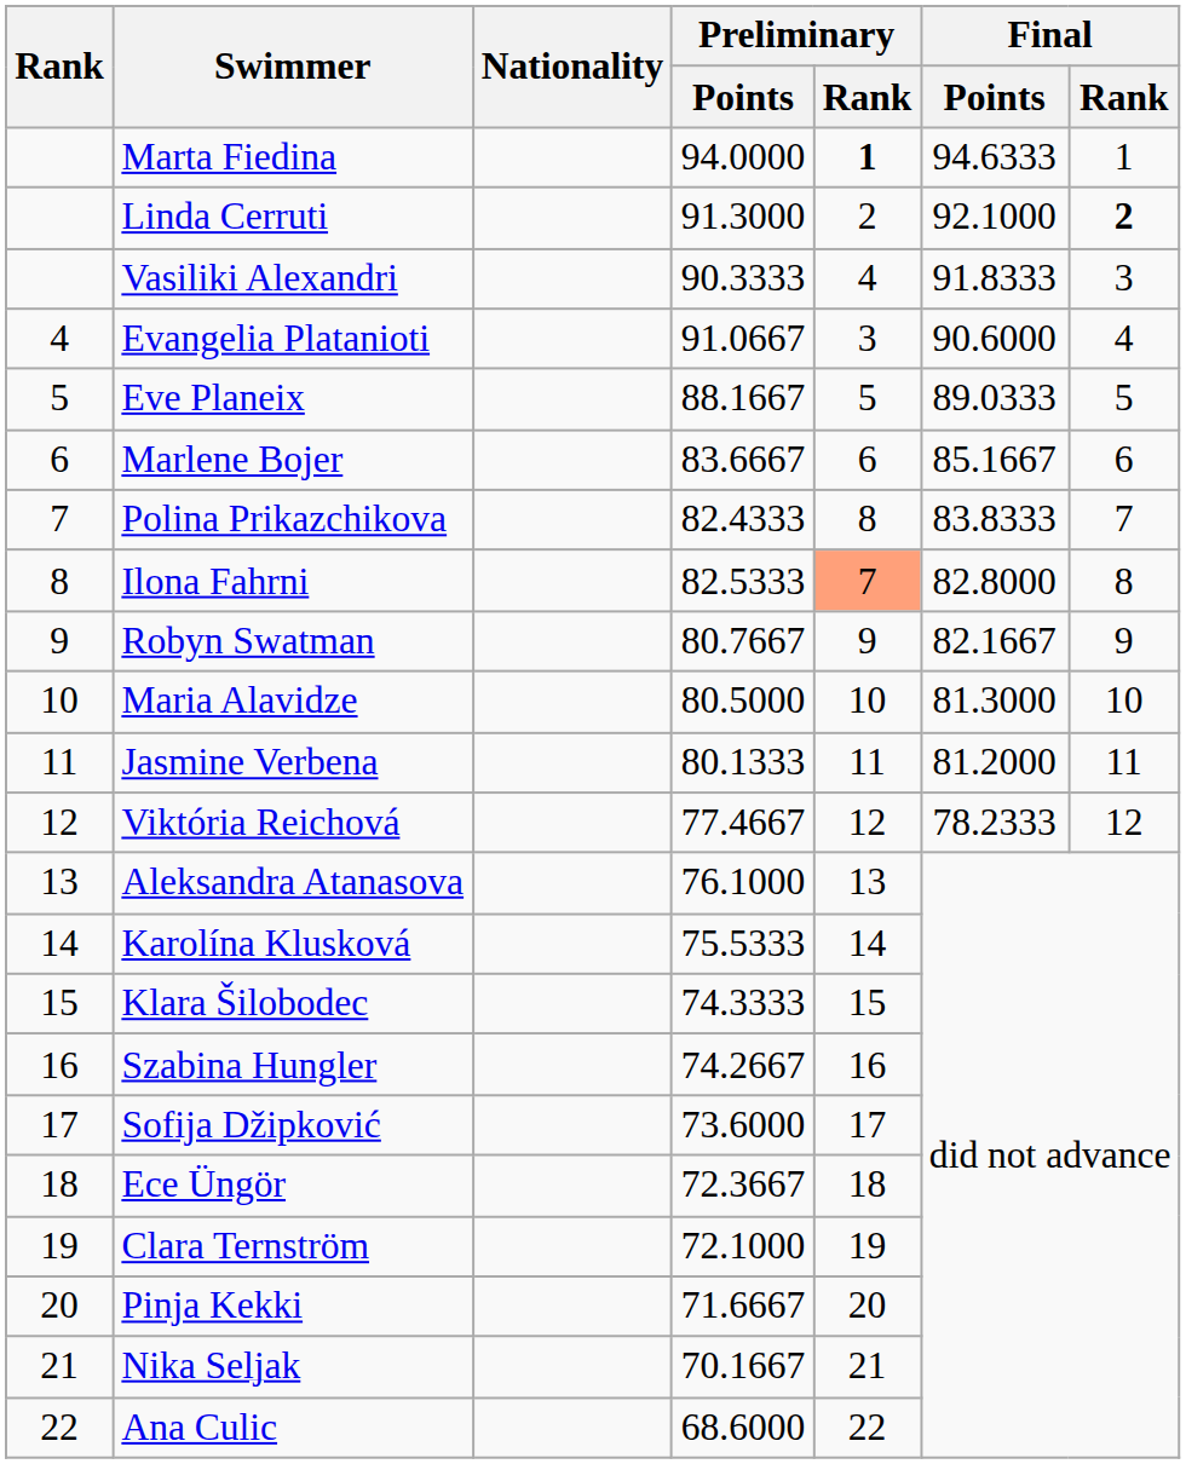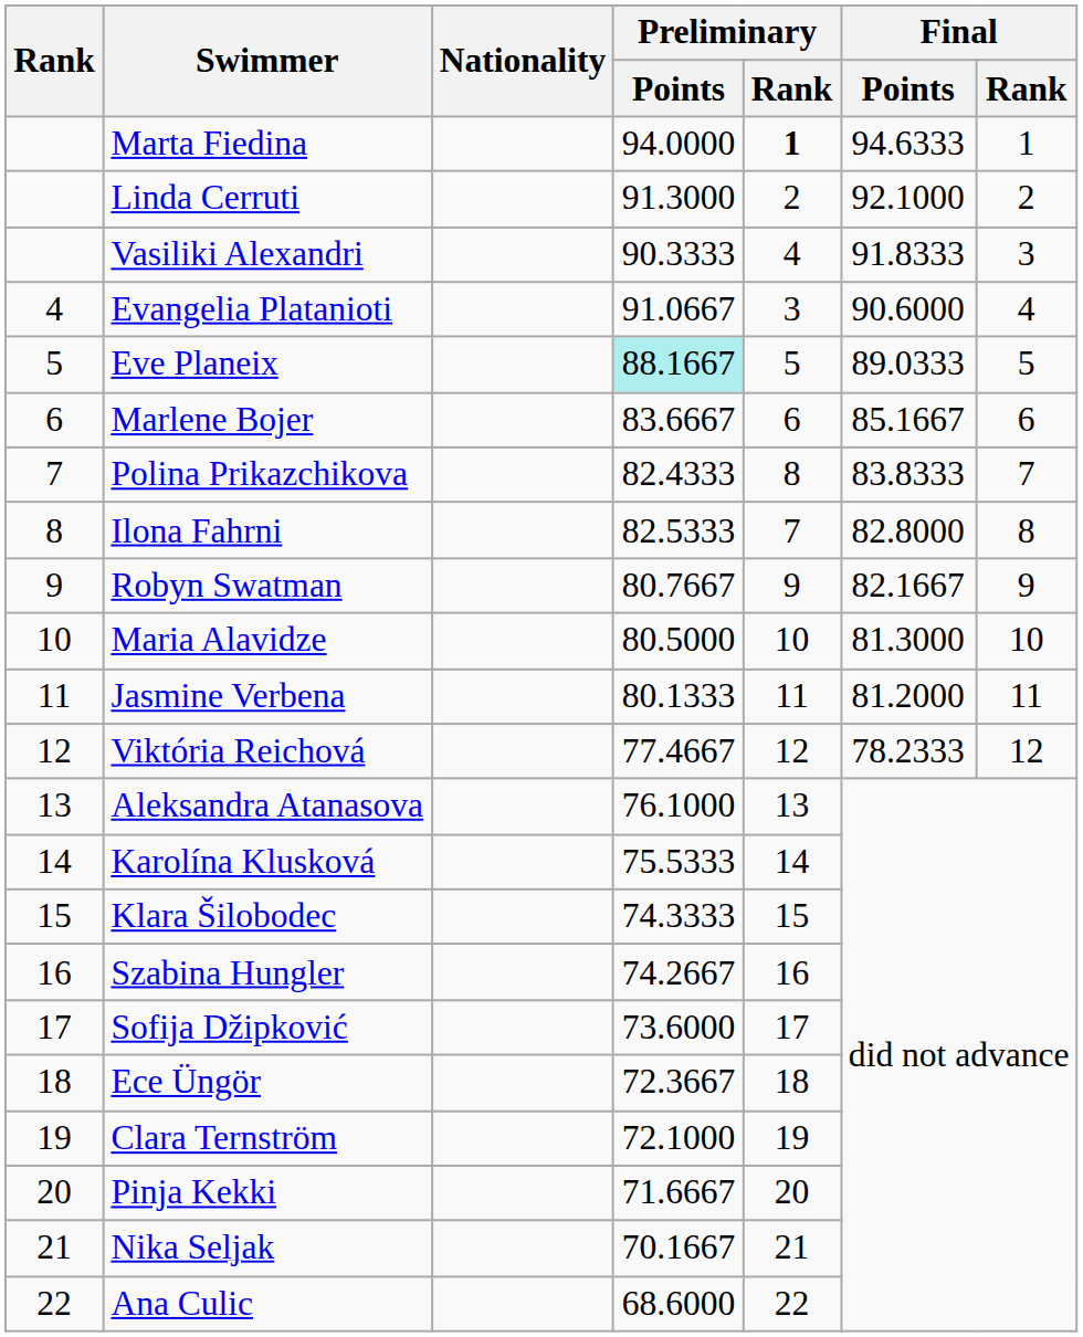Linda Cerruti | Final / Rank: bold -> normal
Eve Planeix | Preliminary / Points: no background -> paleturquoise background
Ilona Fahrni | Preliminary / Rank: lightsalmon background -> no background
